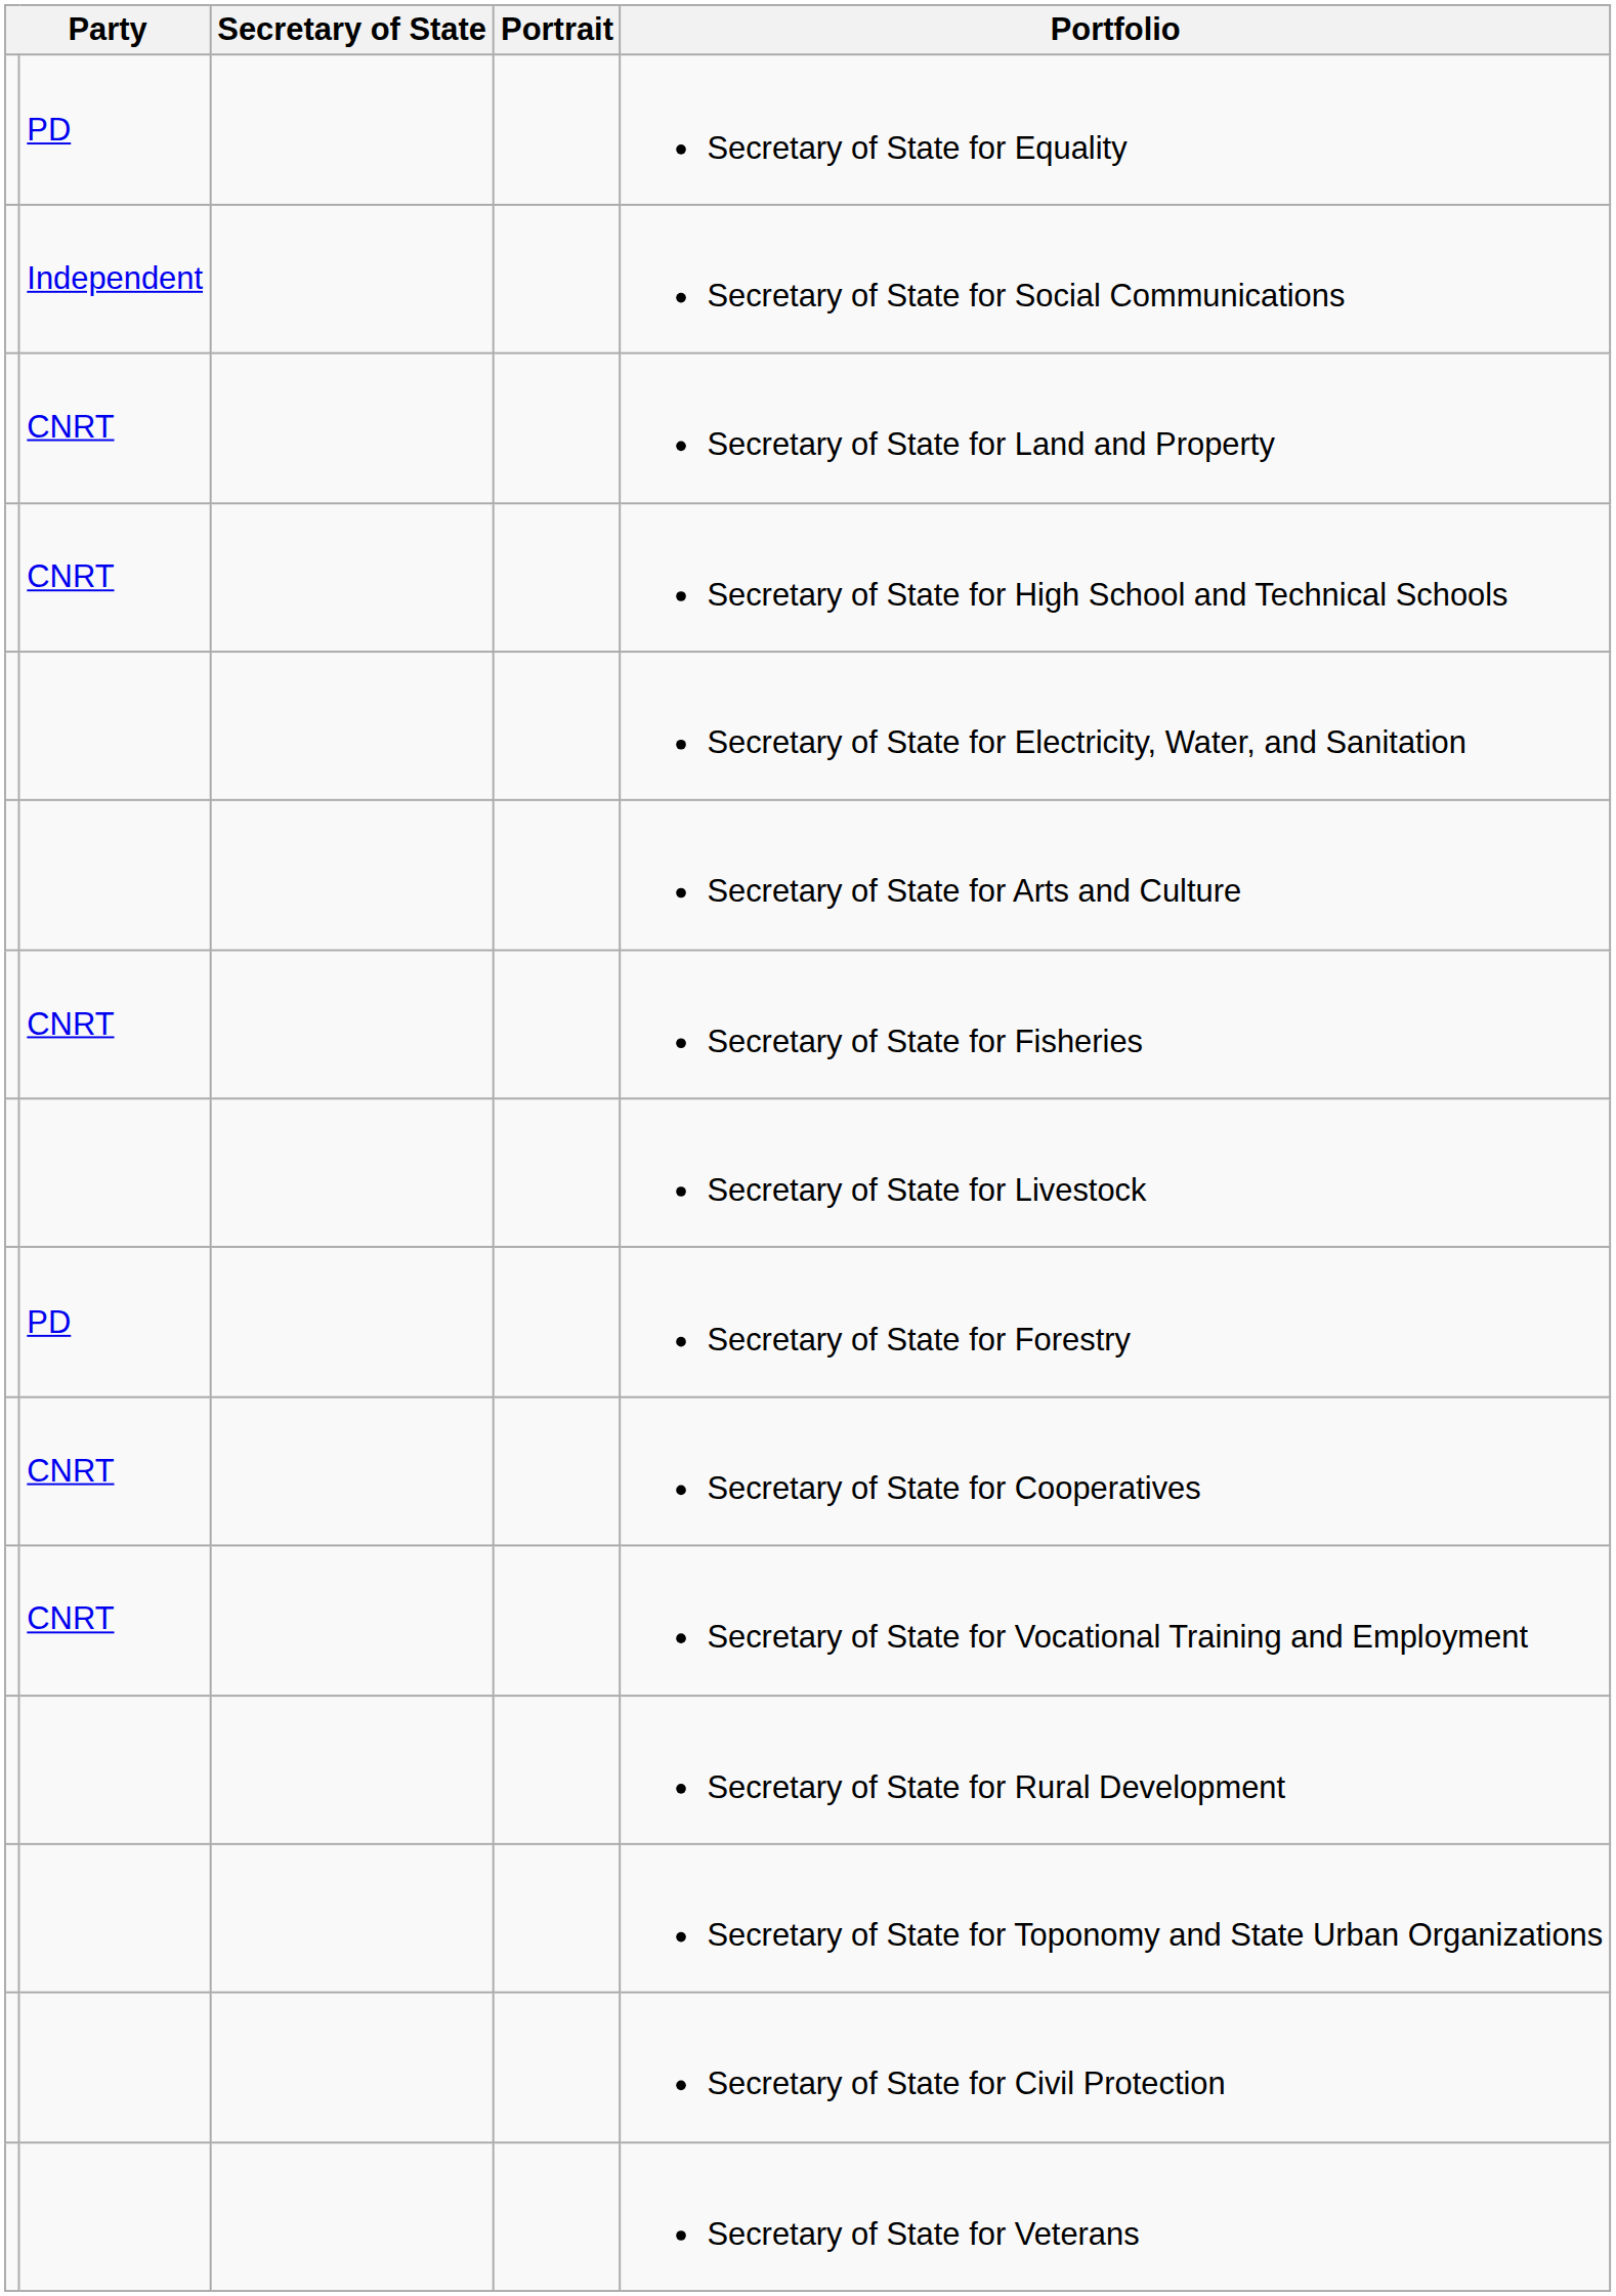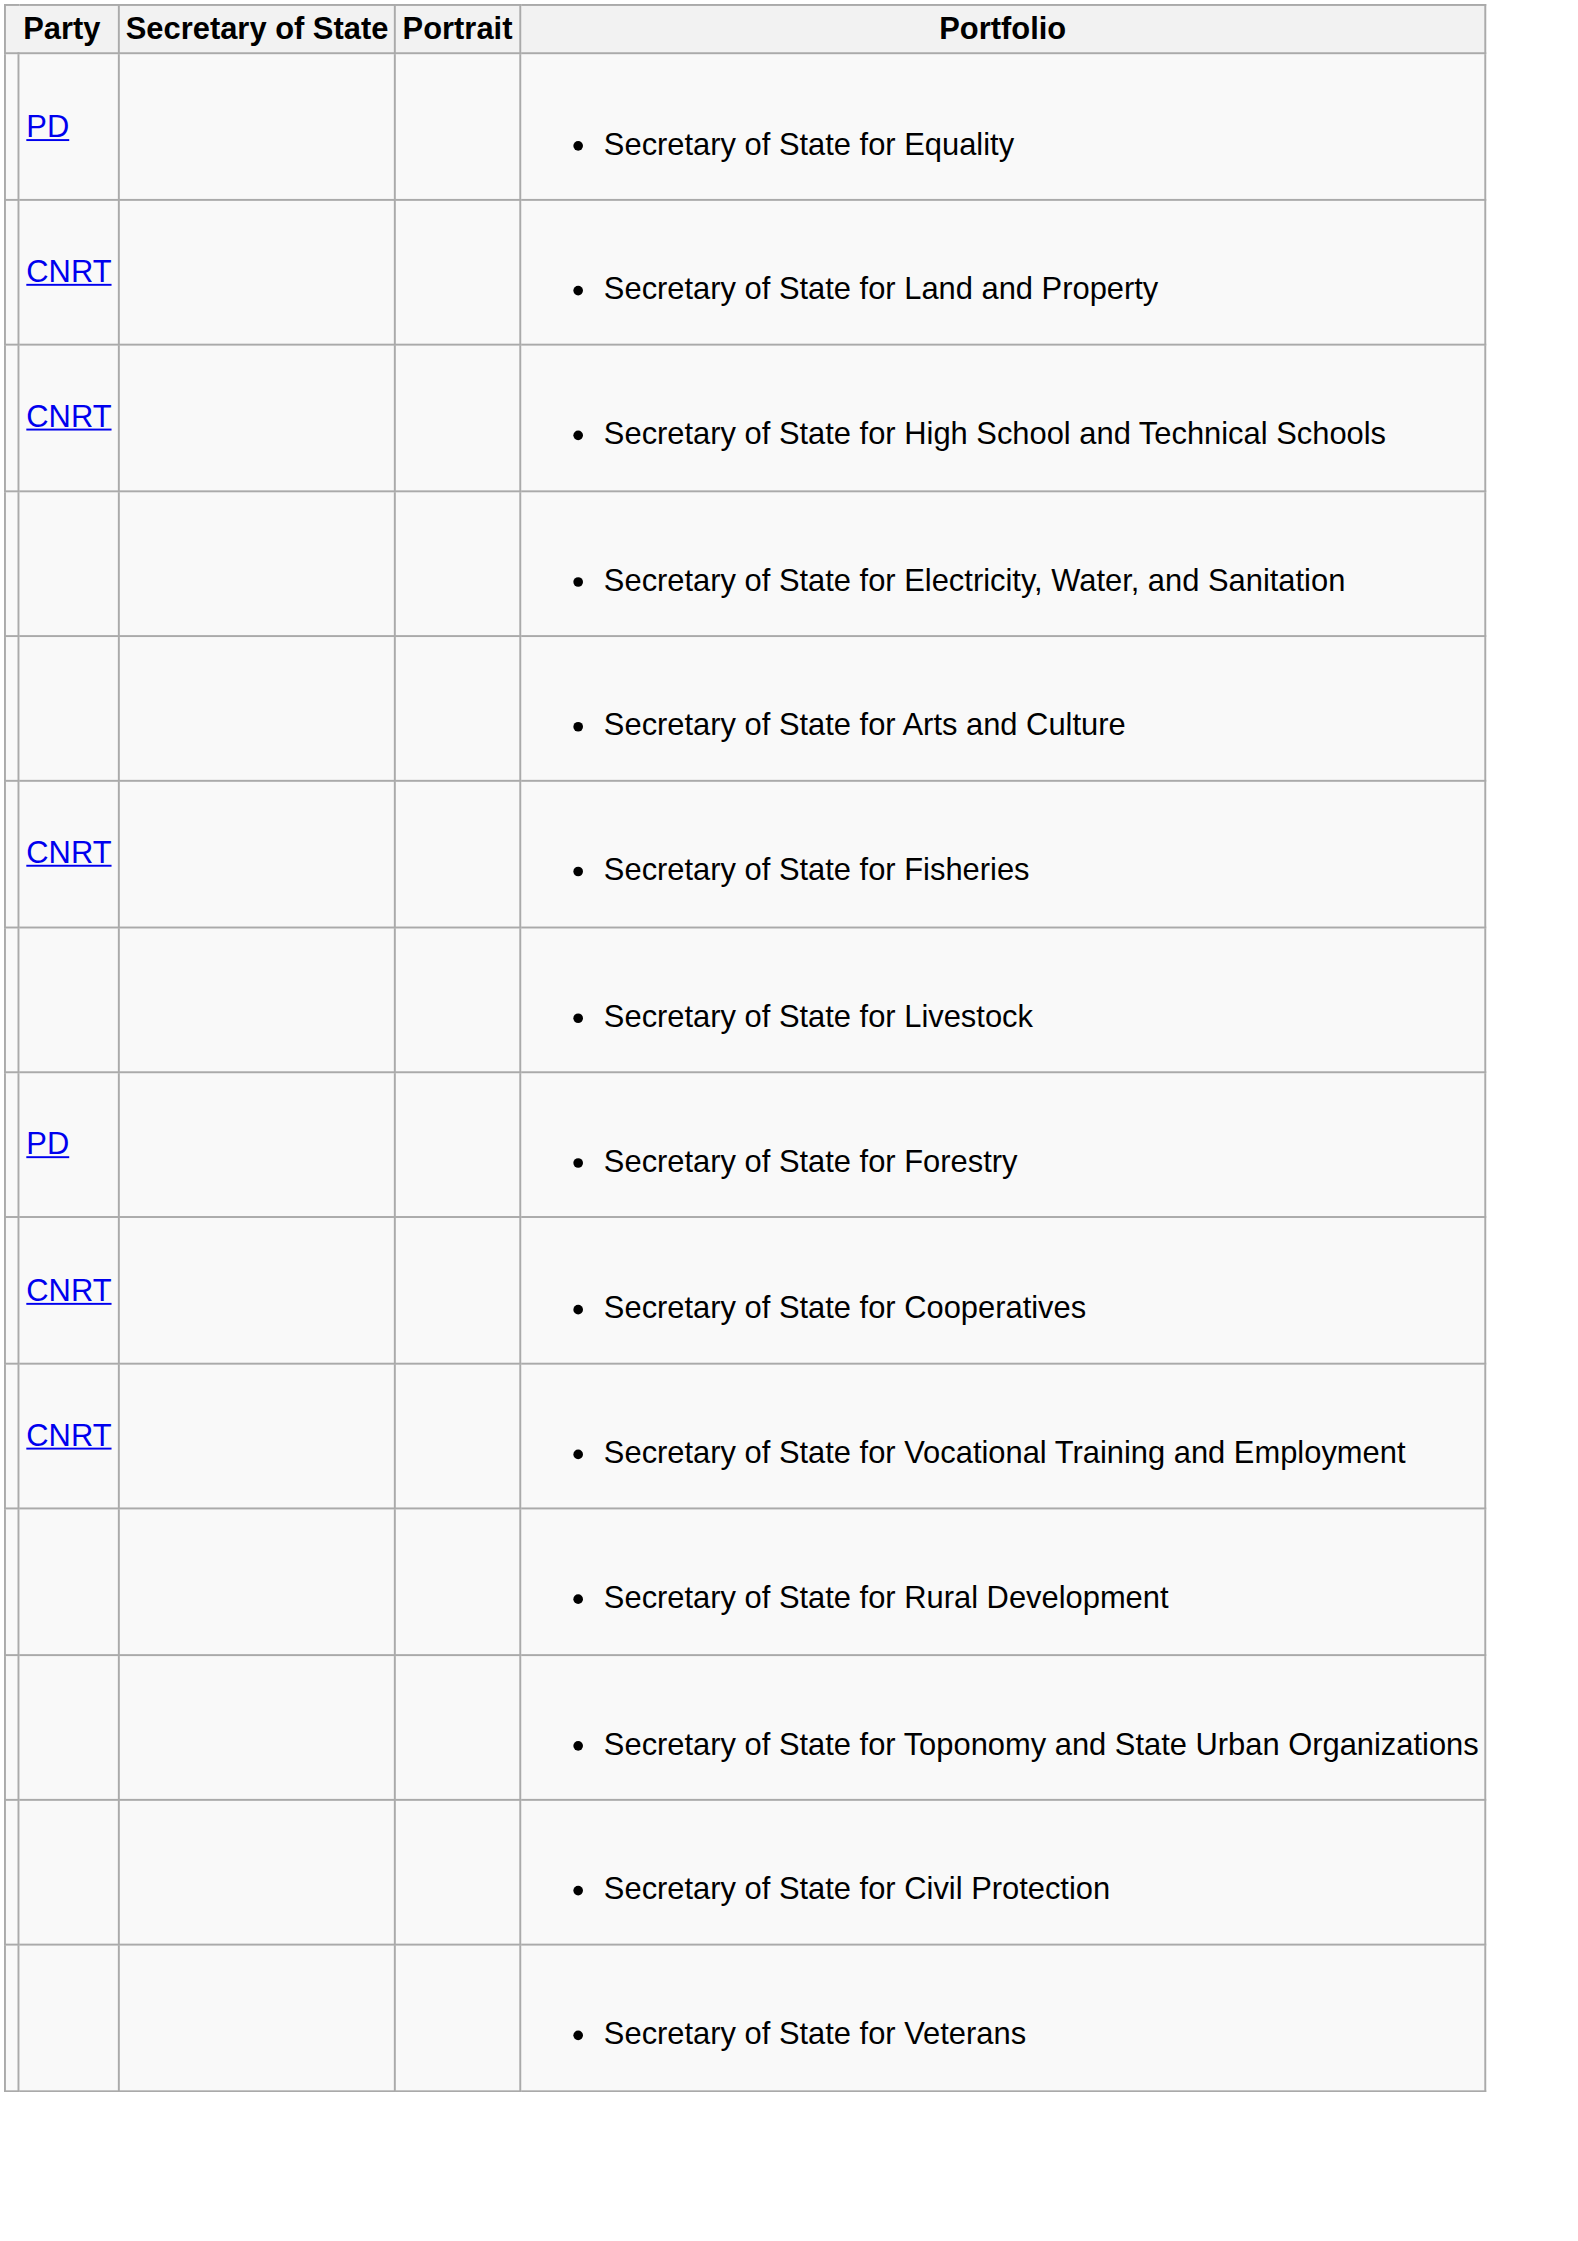- row: Independent | Secretary of State for Social Communications
